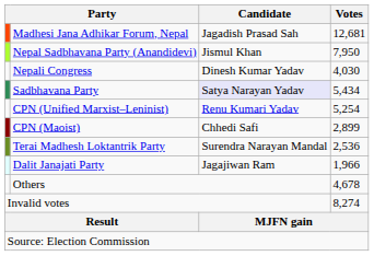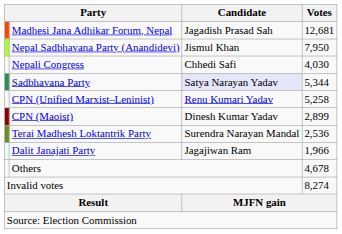Nepali Congress | Candidate: Dinesh Kumar Yadav -> Chhedi Safi
Sadbhavana Party | Votes: 5,434 -> 5,344
CPN (Unified Marxist–Leninist) | Votes: 5,254 -> 5,258
CPN (Maoist) | Candidate: Chhedi Safi -> Dinesh Kumar Yadav
